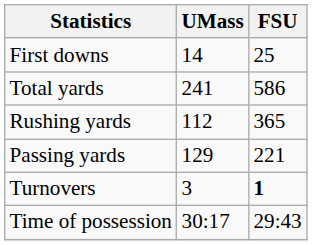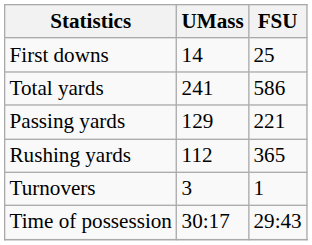rows swapped: Rushing yards <-> Passing yards
Turnovers | FSU: bold -> normal
